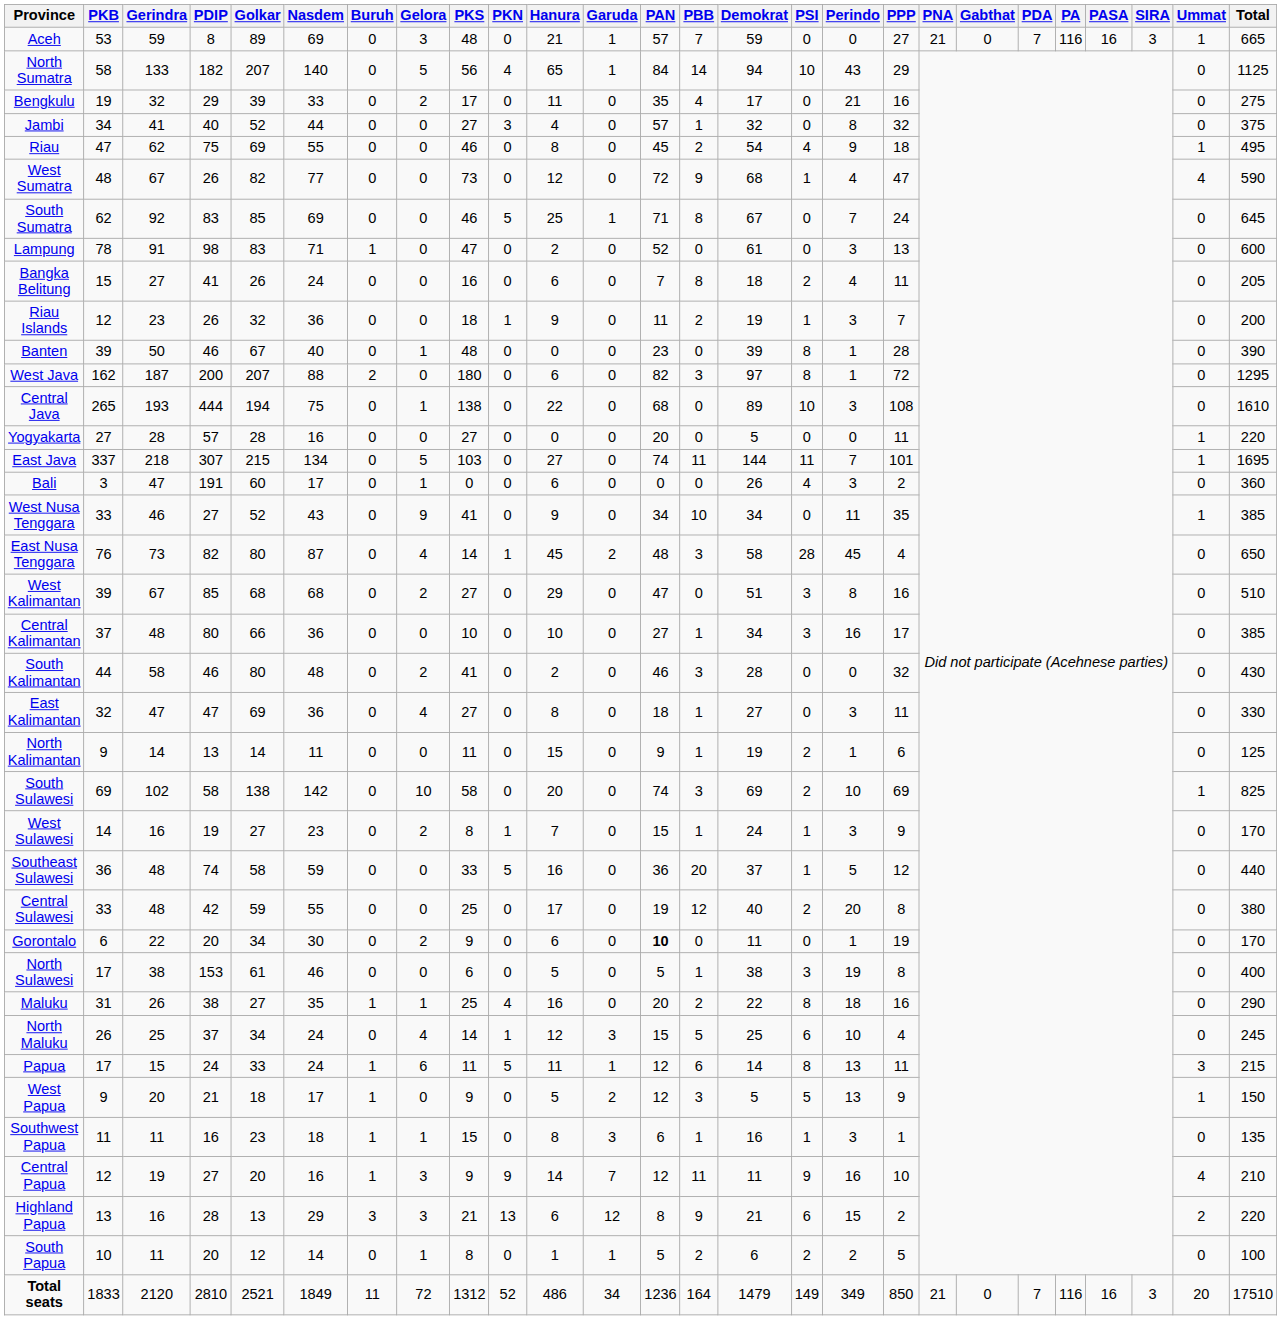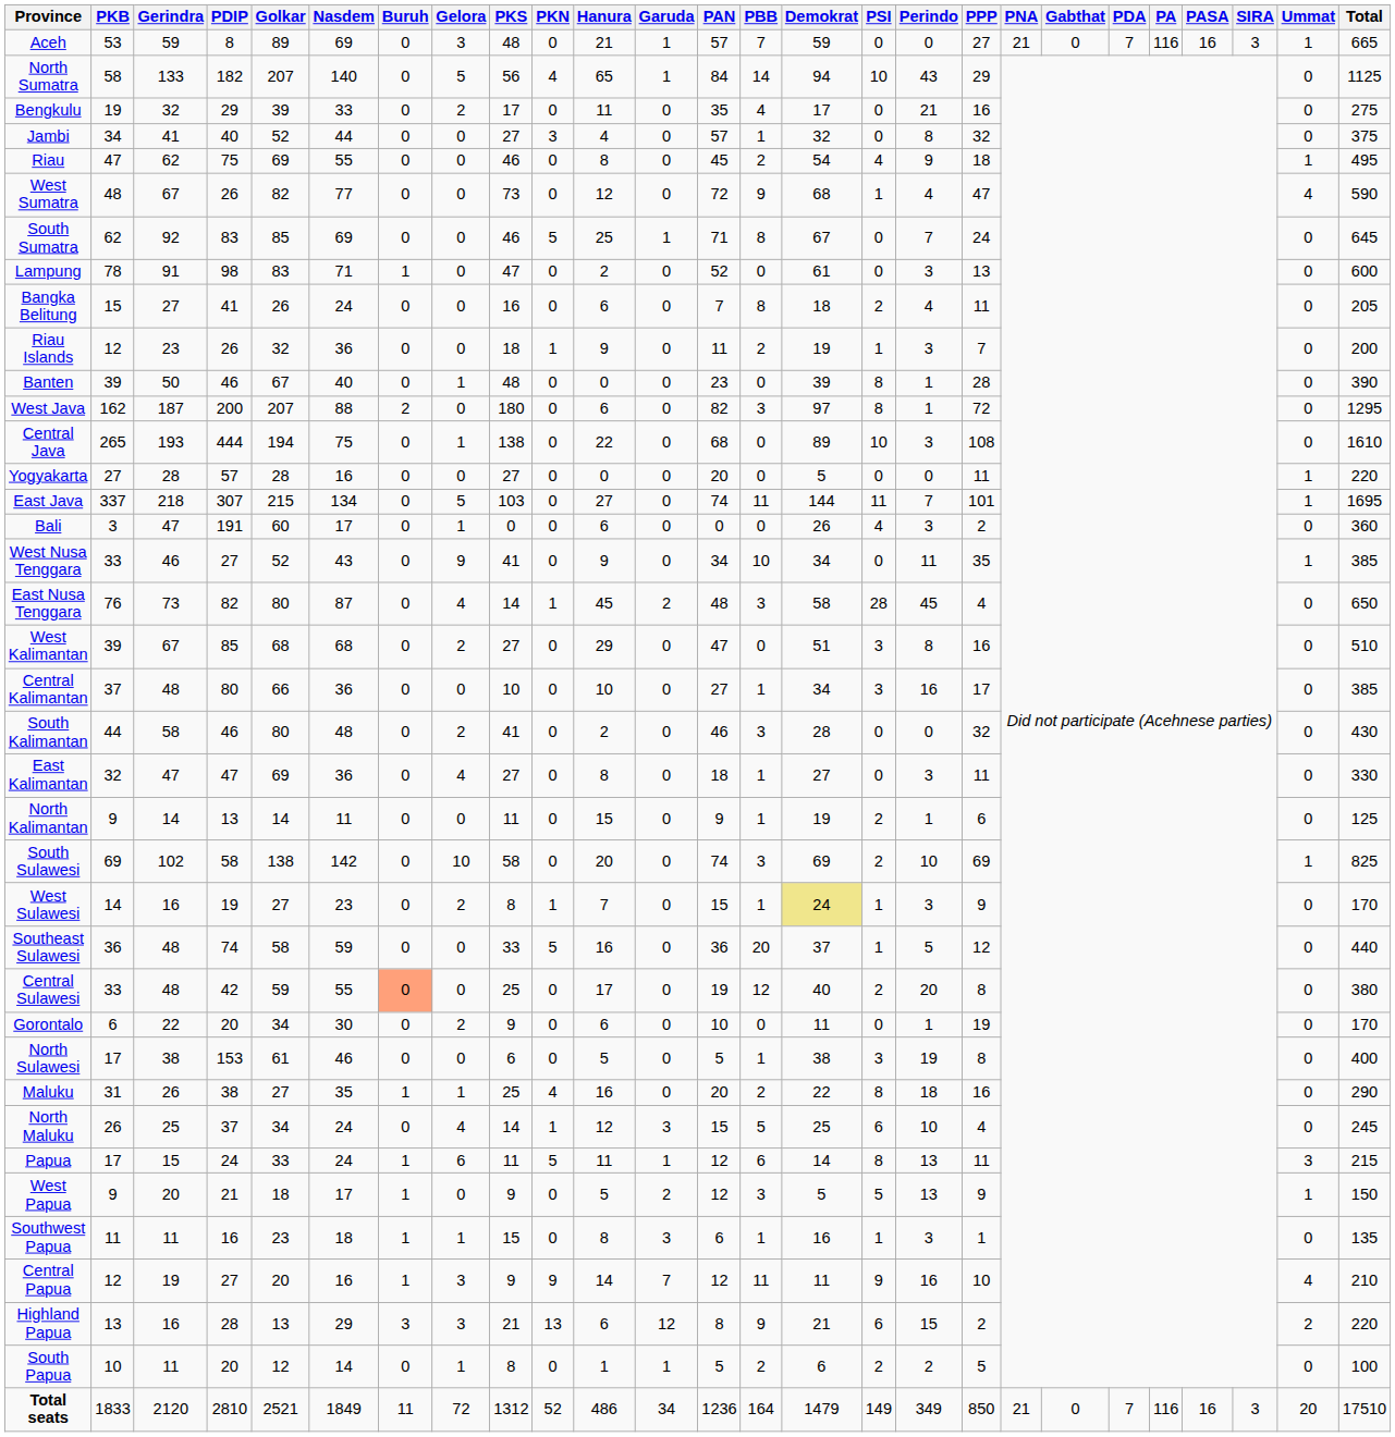West Sulawesi | Demokrat: no background -> khaki background
Central Sulawesi | Buruh: no background -> lightsalmon background
Gorontalo | PAN: bold -> normal
